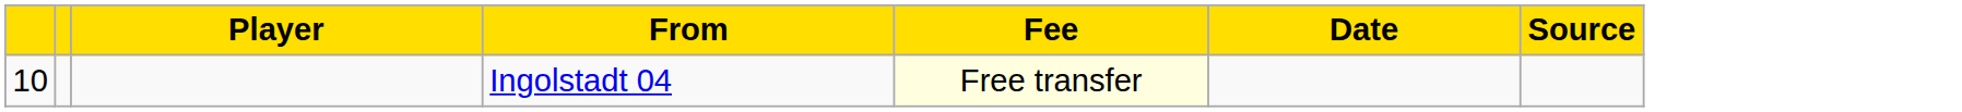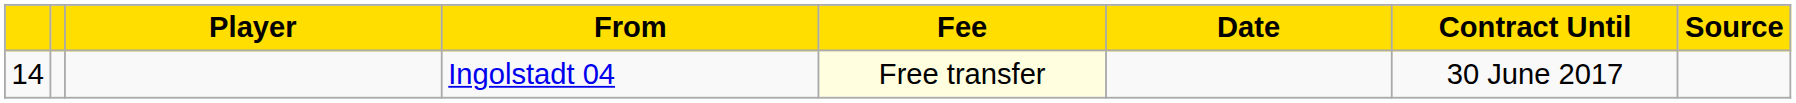+ column: Contract Until | 30 June 2017
Ingolstadt 04 | column 1: 10 -> 14
